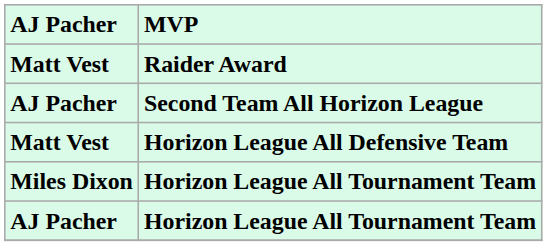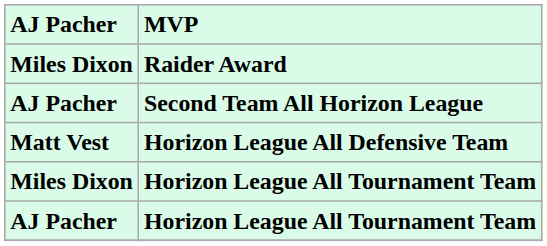row 2 | AJ Pacher: Matt Vest -> Miles Dixon
